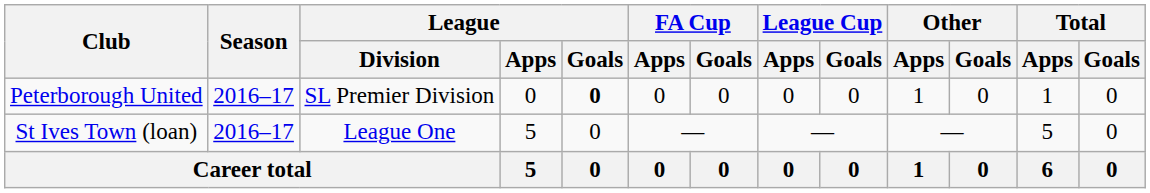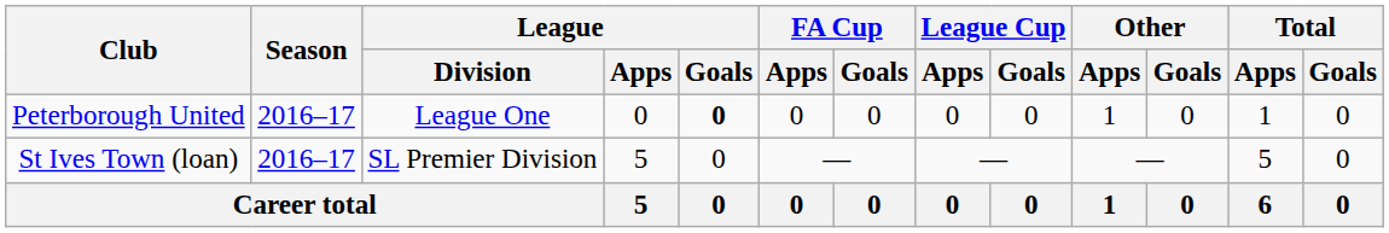Peterborough United | League / Division: SL Premier Division -> League One
St Ives Town (loan) | League / Division: League One -> SL Premier Division
